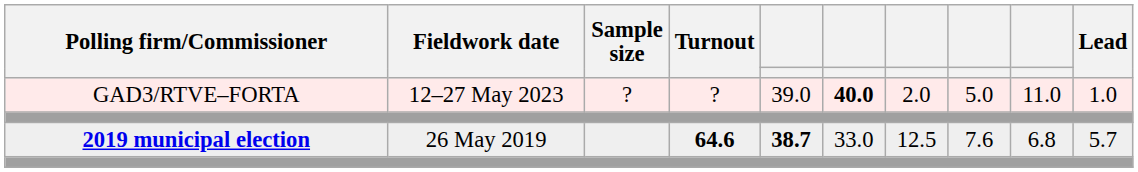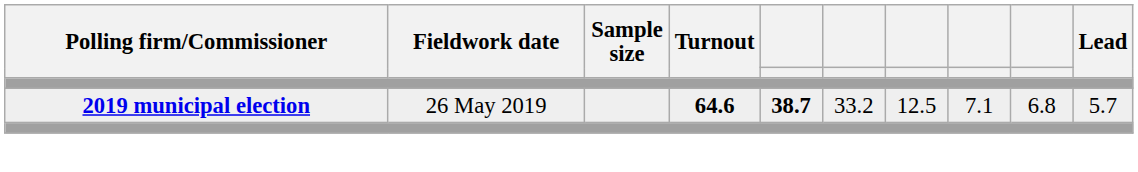- row: GAD3/RTVE–FORTA | 12–27 May 2023 | ? | ? | 39.0 | 40.0 | 2.0 | 5.0 | 11.0 | 1.0
2019 municipal election | column 6: 33.0 -> 33.2
2019 municipal election | column 8: 7.6 -> 7.1
